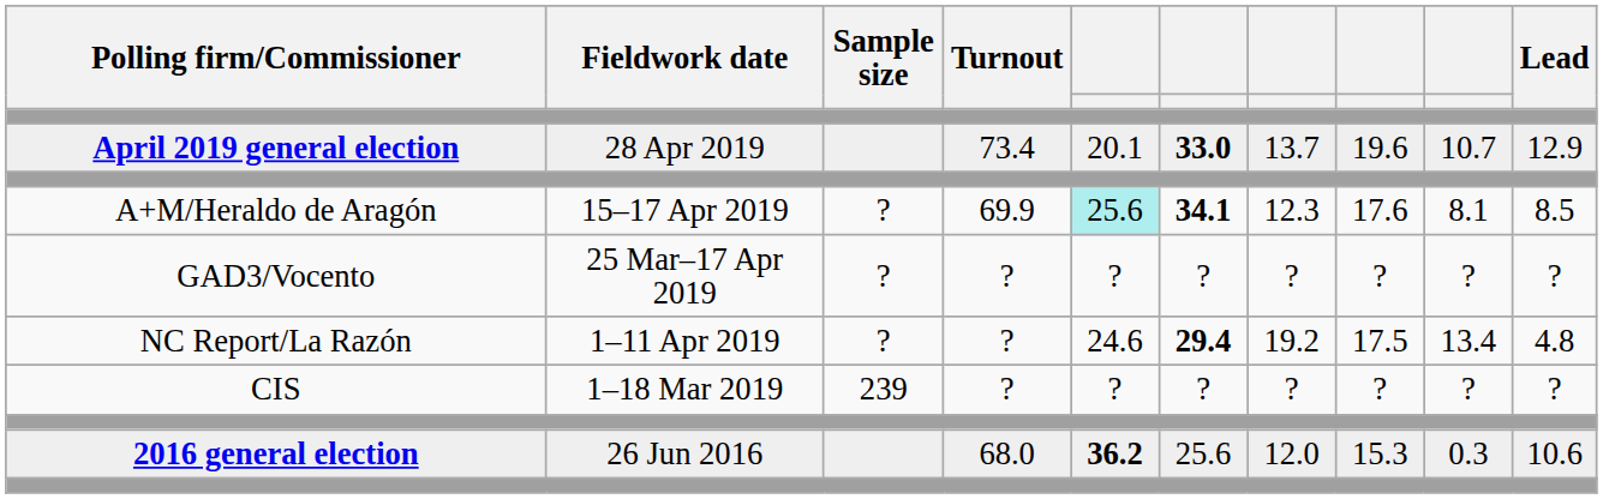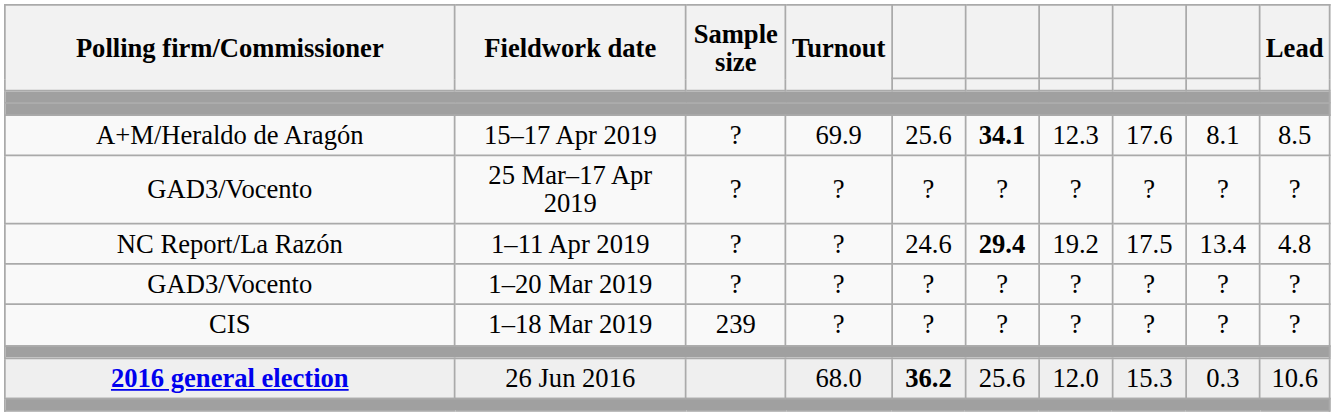- row: April 2019 general election | 28 Apr 2019 | 73.4 | 20.1 | 33.0 | 13.7 | 19.6 | 10.7 | 12.9
15–17 Apr 2019 | column 5: paleturquoise background -> no background
+ row: GAD3/Vocento | 1–20 Mar 2019 | ? | ? | ? | ? | ? | ? | ? | ?
